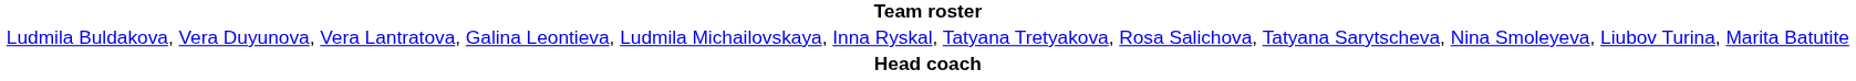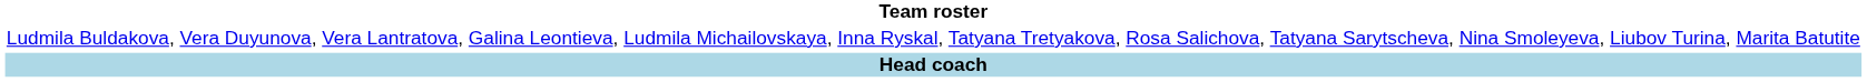row 3 | column 1: no background -> lightblue background
